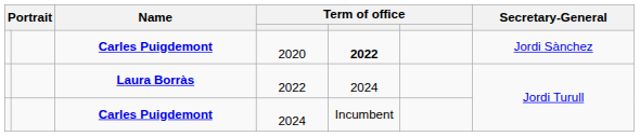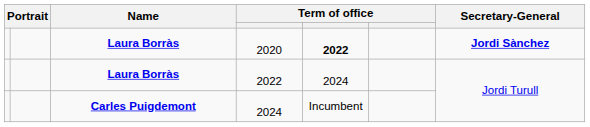2020 | Name: Carles Puigdemont -> Laura Borràs
2020 | Secretary-General: normal -> bold
